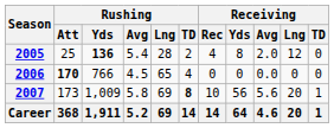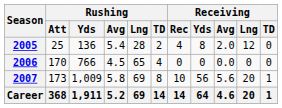2005 | Rushing / Yds: bold -> normal
2006 | Rushing / Att: bold -> normal
2007 | Rushing / TD: bold -> normal
